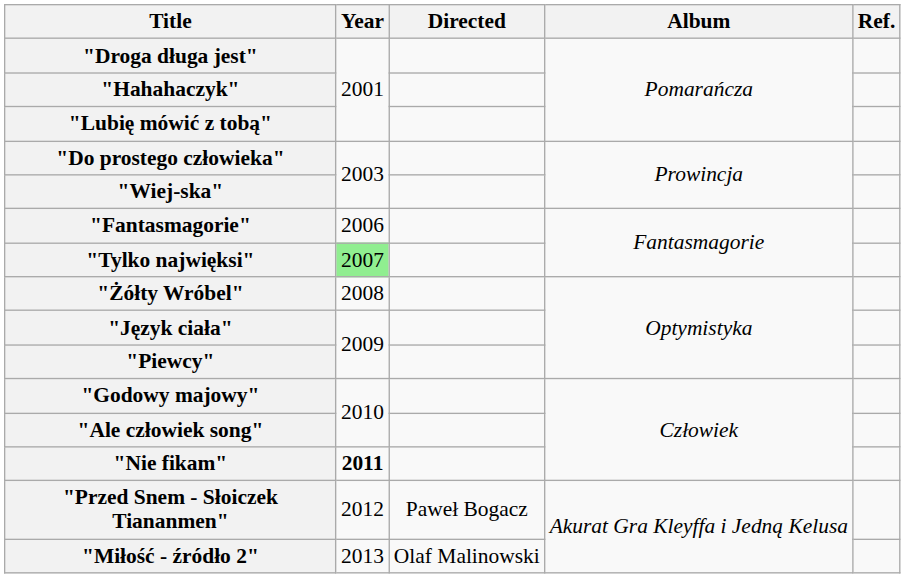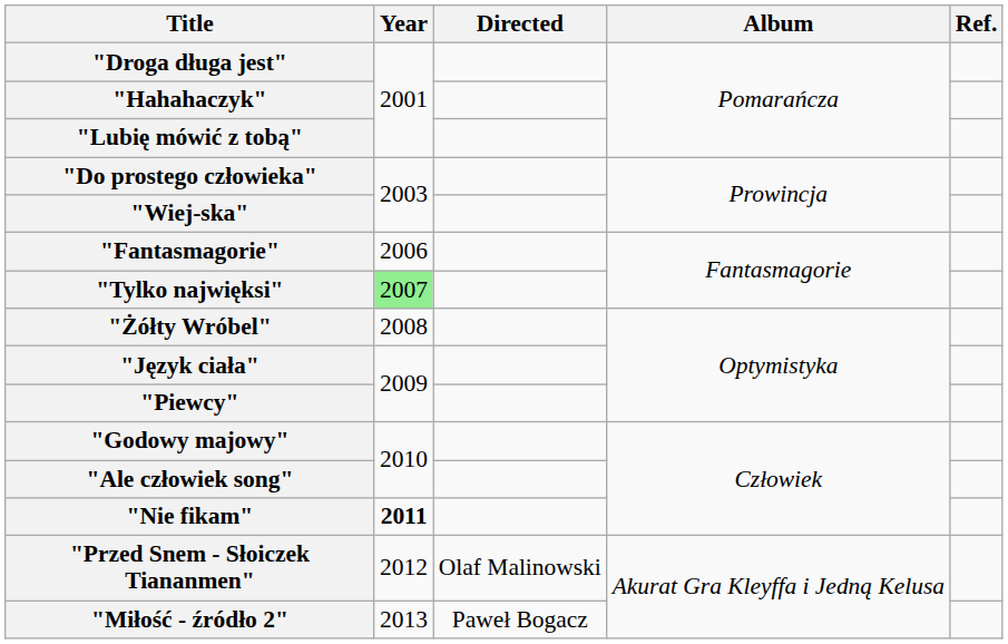"Przed Snem - Słoiczek Tiananmen" | Directed: Paweł Bogacz -> Olaf Malinowski
"Miłość - źródło 2" | Directed: Olaf Malinowski -> Paweł Bogacz
